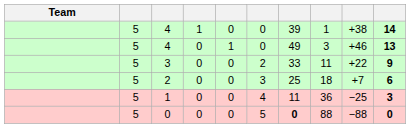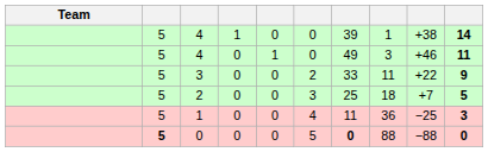row 3 | column 10: 13 -> 11
row 5 | column 10: 6 -> 5
row 7 | column 2: normal -> bold
